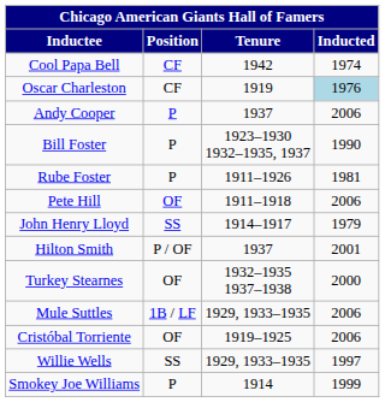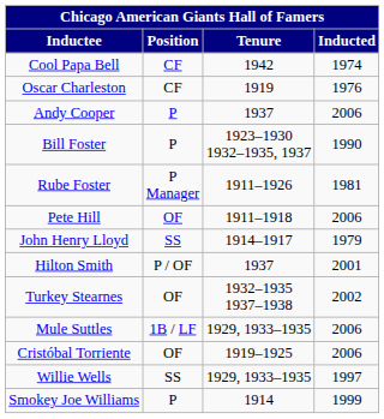Oscar Charleston | Inducted: lightblue background -> no background
Rube Foster | Position: P -> P Manager
Turkey Stearnes | Inducted: 2000 -> 2002
